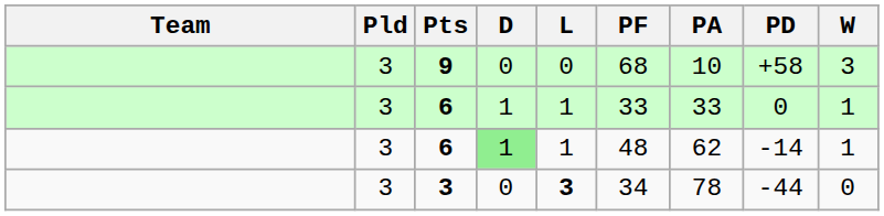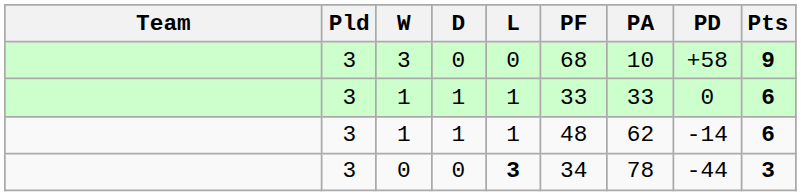columns swapped: W <-> Pts
row 4 | D: lightgreen background -> no background
